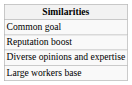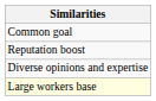row 5 | column 1: no background -> lightyellow background
